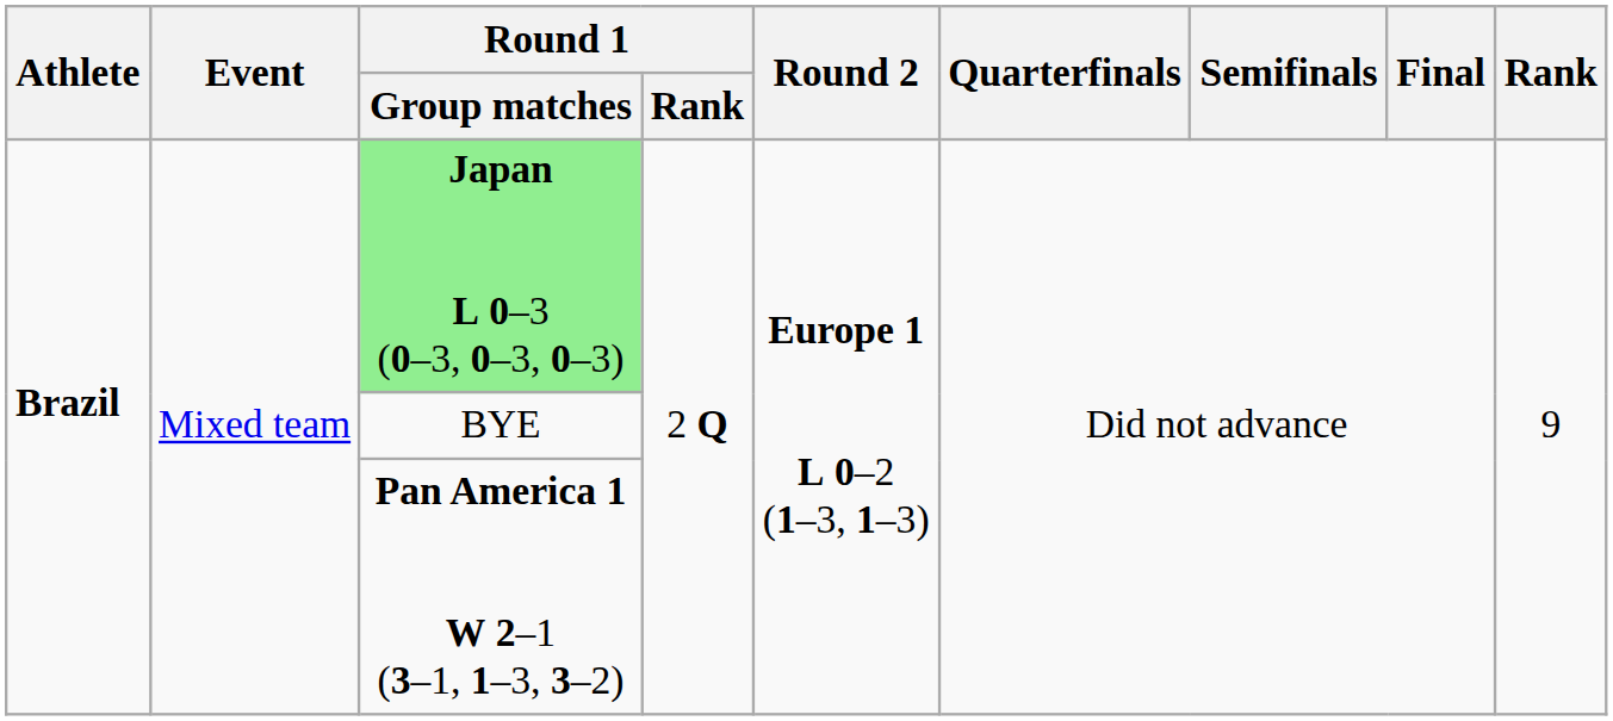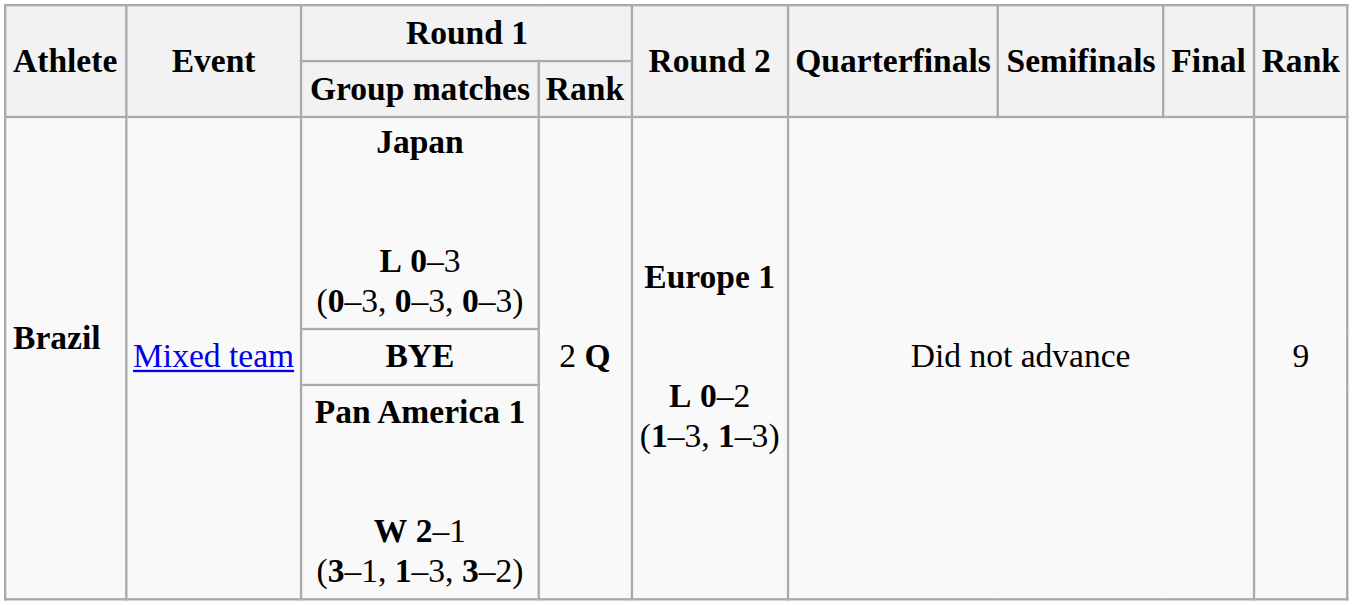Japan L 0–3 (0–3, 0–3, 0–3) | Round 1 / Group matches: lightgreen background -> no background
BYE | Round 1 / Group matches: normal -> bold
